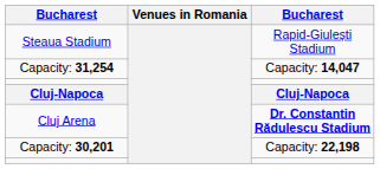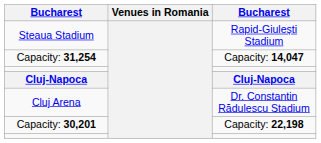Cluj Arena | column 3: bold -> normal
